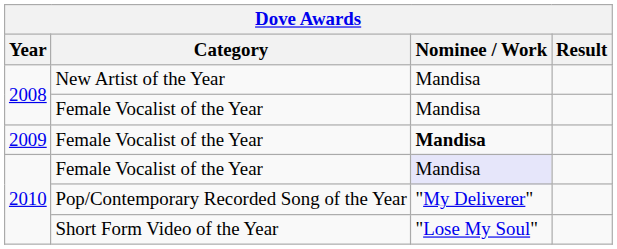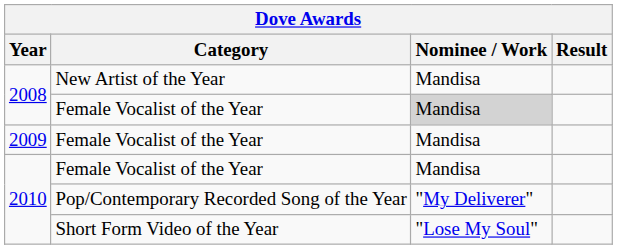2008 / Female Vocalist of the Year | Nominee / Work: no background -> lightgrey background
2009 / Female Vocalist of the Year | Nominee / Work: bold -> normal
2010 / Female Vocalist of the Year | Nominee / Work: lavender background -> no background
